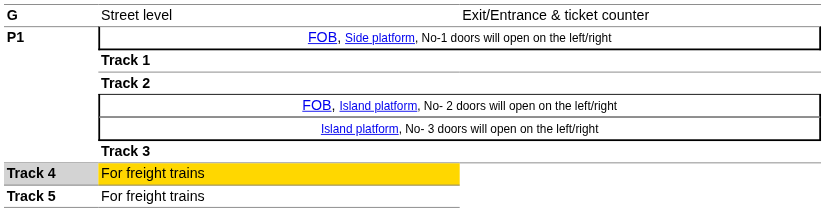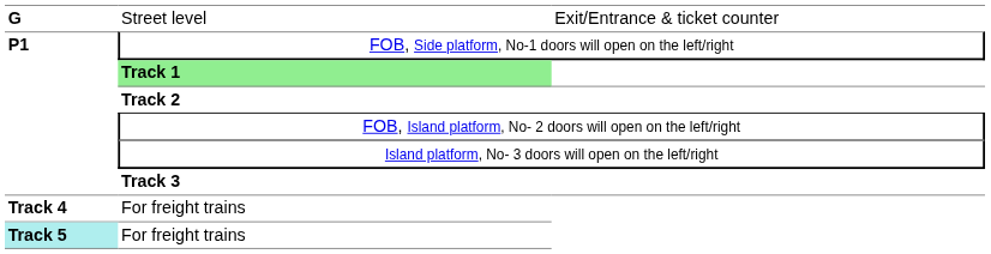Track 1 | column 2: no background -> lightgreen background
Track 4 / For freight trains | column 1: lightgrey background -> no background
Track 4 / For freight trains | column 2: gold background -> no background
Track 5 / For freight trains | column 1: no background -> paleturquoise background
